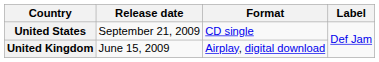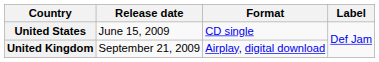United States | Release date: September 21, 2009 -> June 15, 2009
United Kingdom | Release date: June 15, 2009 -> September 21, 2009
